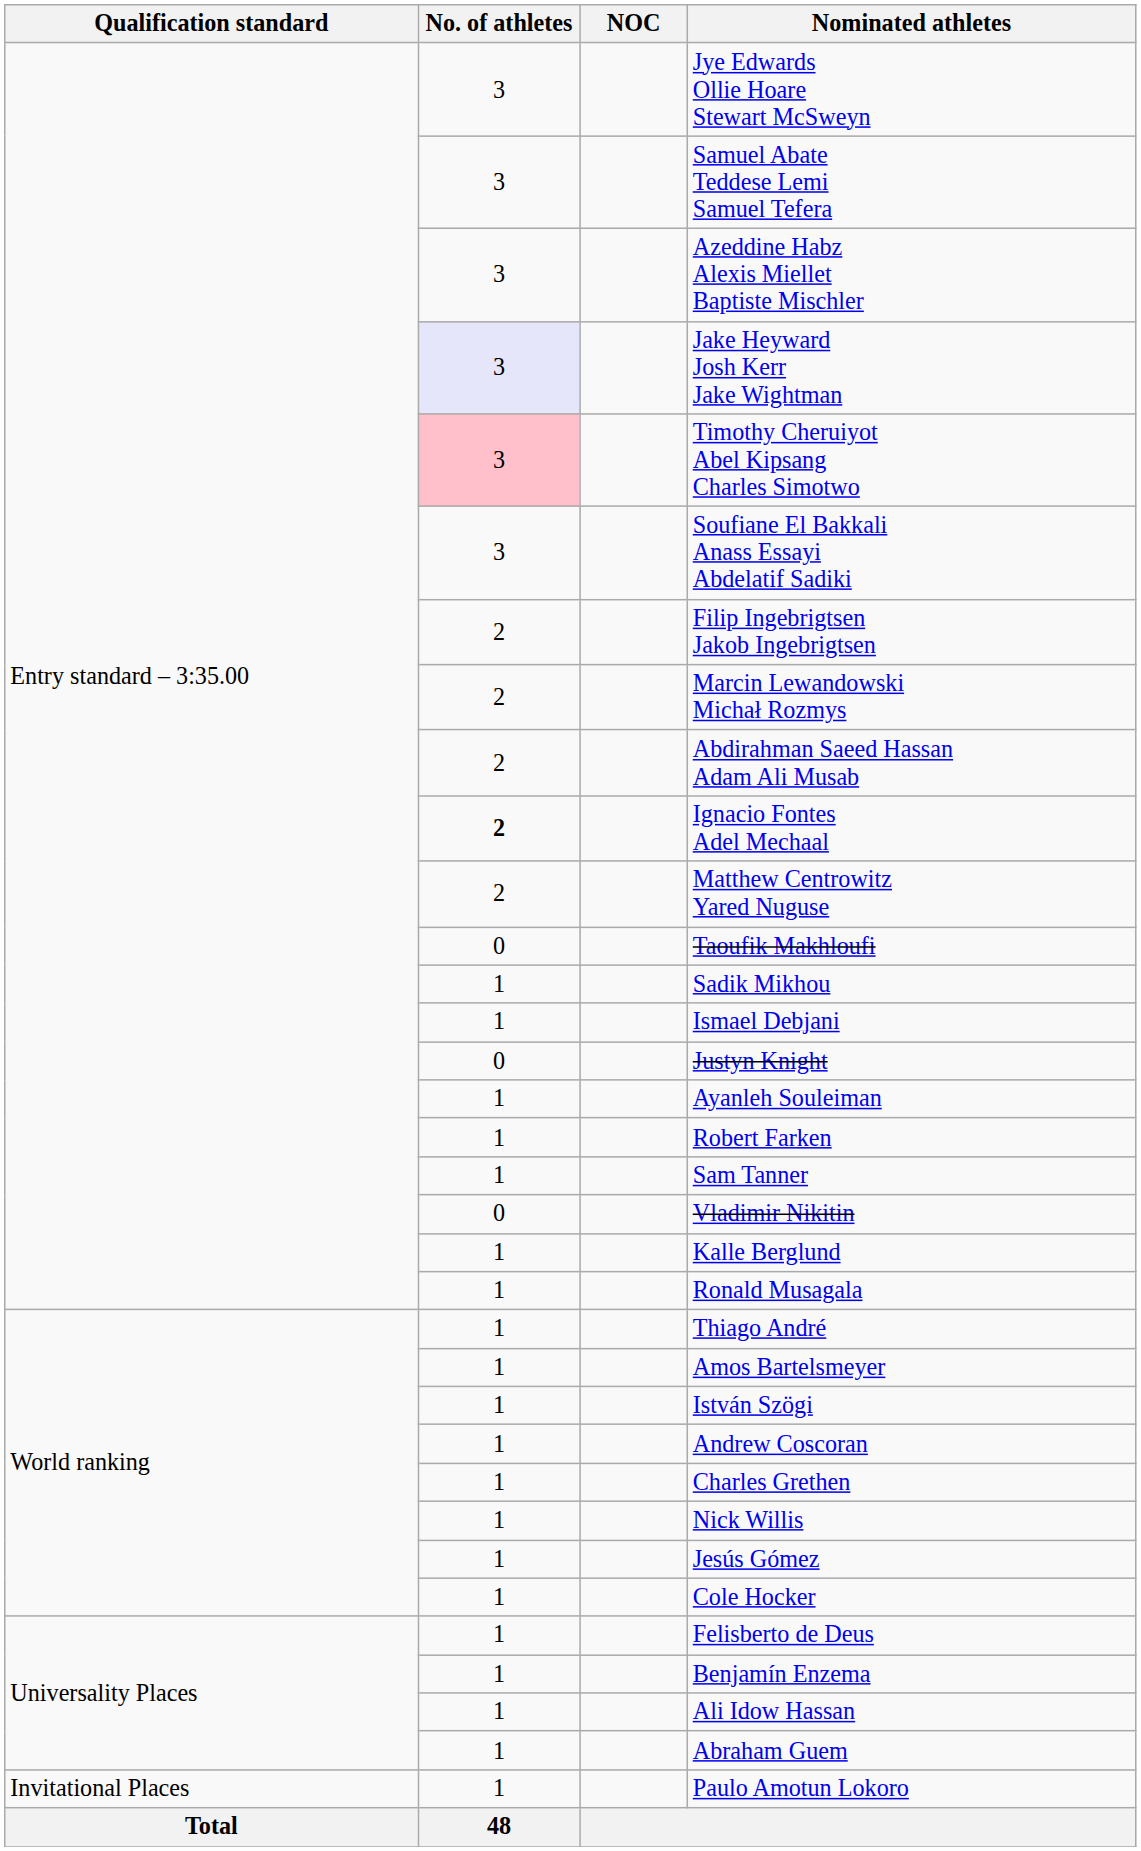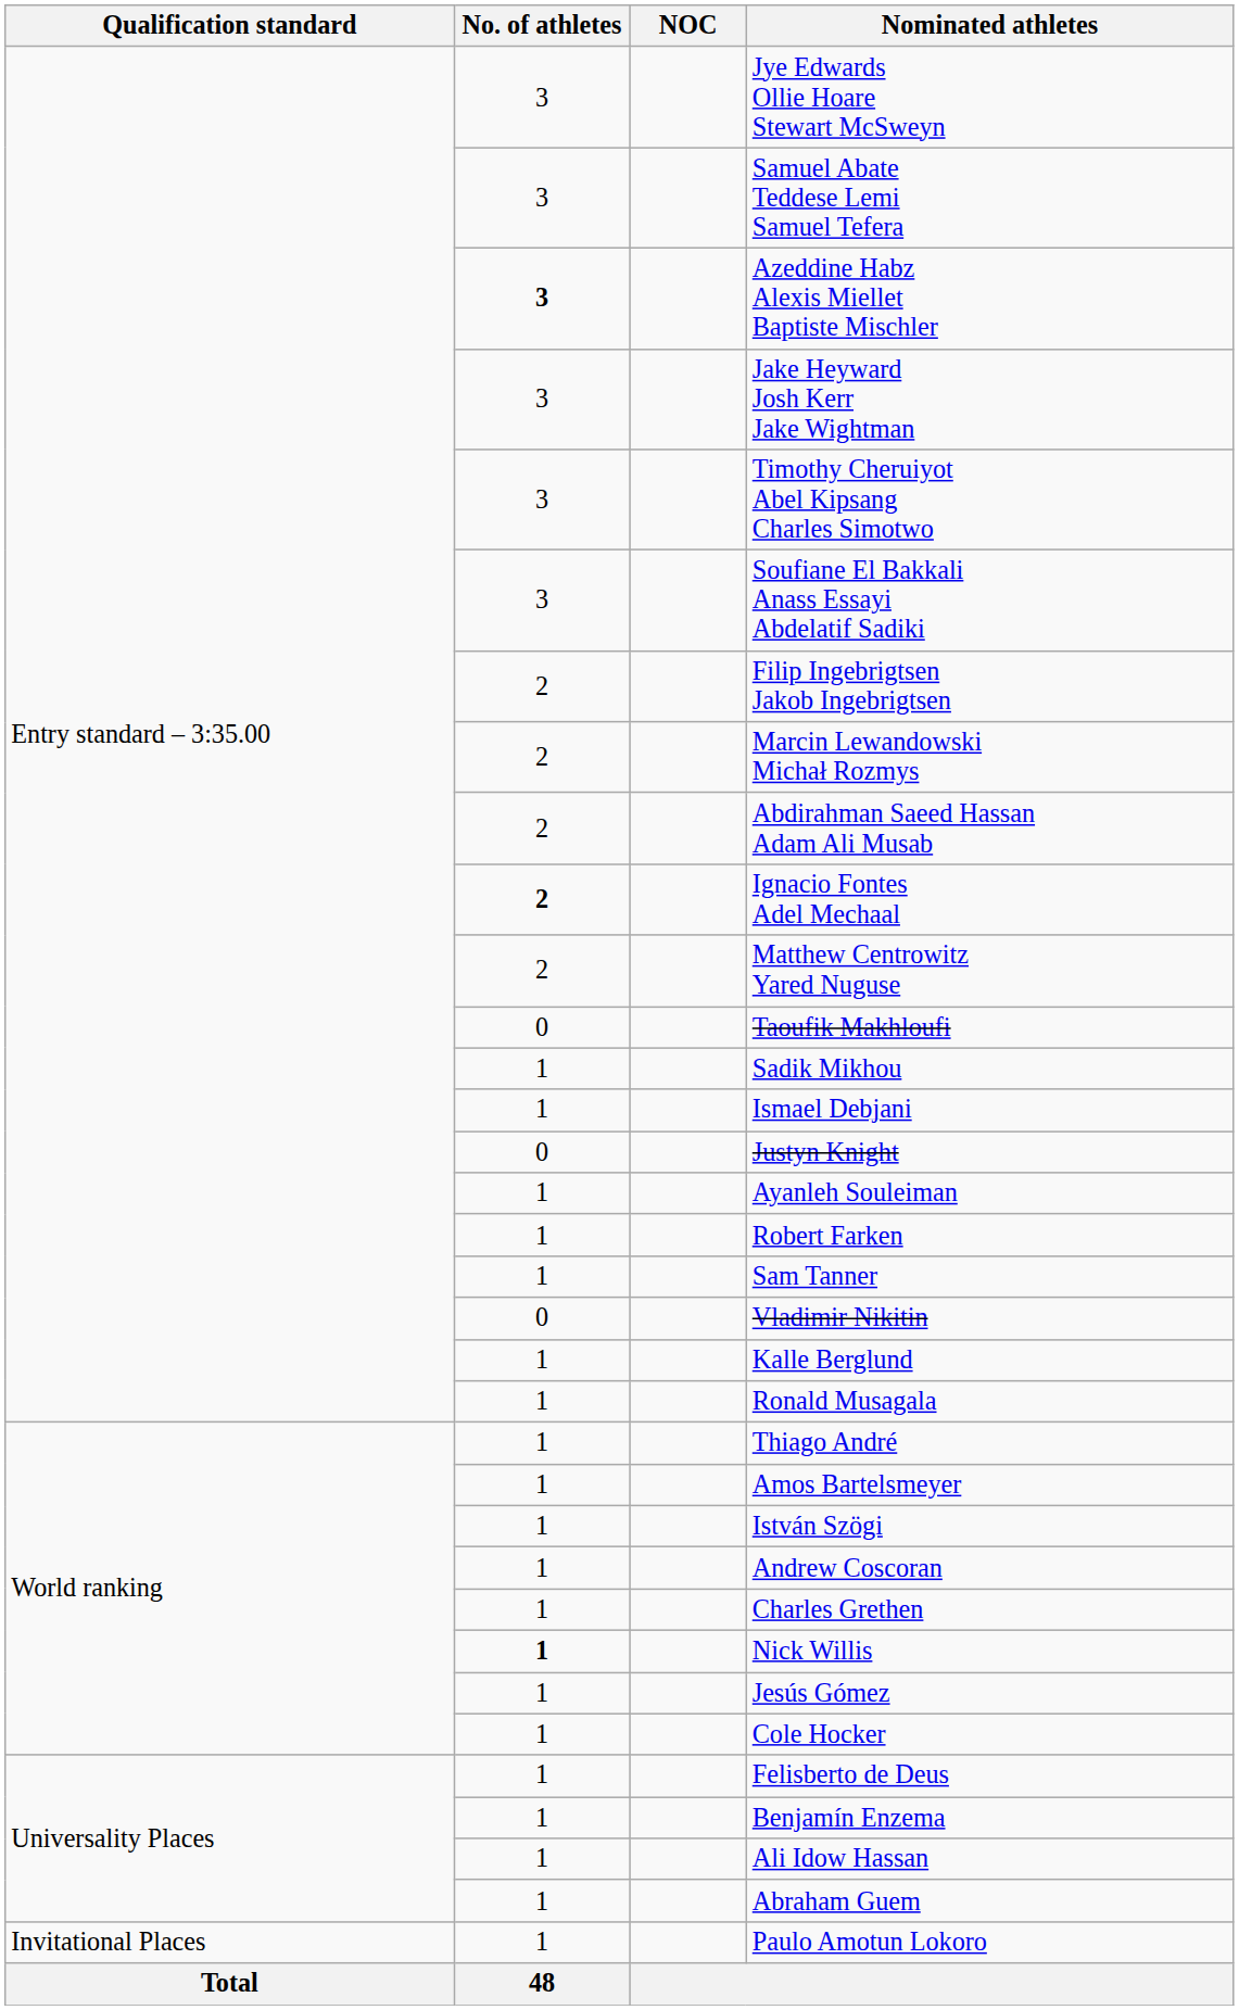Azeddine Habz Alexis Miellet Baptiste Mischler | No. of athletes: normal -> bold
Jake Heyward Josh Kerr Jake Wightman | No. of athletes: lavender background -> no background
Timothy Cheruiyot Abel Kipsang Charles Simotwo | No. of athletes: pink background -> no background
Nick Willis | No. of athletes: normal -> bold
